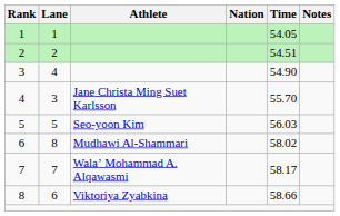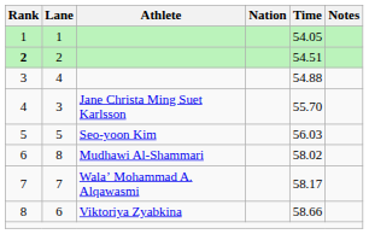row 3 | Rank: normal -> bold
row 4 | Time: 54.90 -> 54.88
